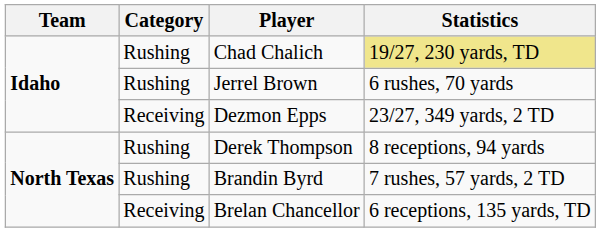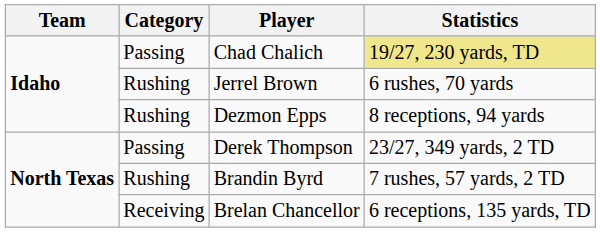Chad Chalich | Category: Rushing -> Passing
Dezmon Epps | Category: Receiving -> Rushing
Dezmon Epps | Statistics: 23/27, 349 yards, 2 TD -> 8 receptions, 94 yards
Derek Thompson | Category: Rushing -> Passing
Derek Thompson | Statistics: 8 receptions, 94 yards -> 23/27, 349 yards, 2 TD
